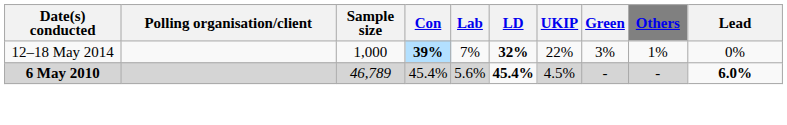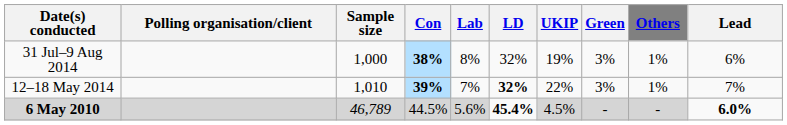+ row: 31 Jul–9 Aug 2014 | 1,000 | 38% | 8% | 32% | 19% | 3% | 1% | 6%
12–18 May 2014 | Sample size: 1,000 -> 1,010
12–18 May 2014 | Lead: 0% -> 7%
6 May 2010 | Con: 45.4% -> 44.5%
